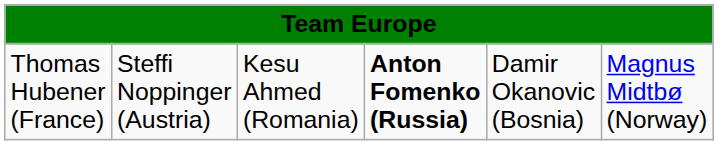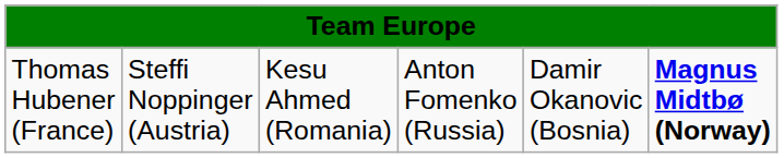Thomas Hubener (France) | column 4: bold -> normal
Thomas Hubener (France) | column 6: normal -> bold
